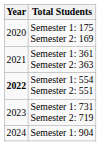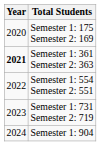Semester 1: 361 Semester 2: 363 | Year: normal -> bold
Semester 1: 554 Semester 2: 551 | Year: bold -> normal
